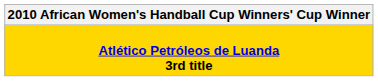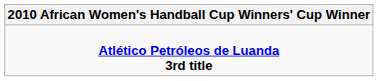row 2 | column 1: gold background -> no background
